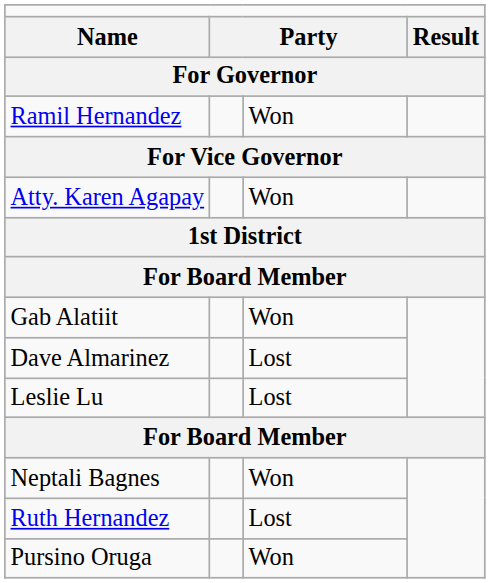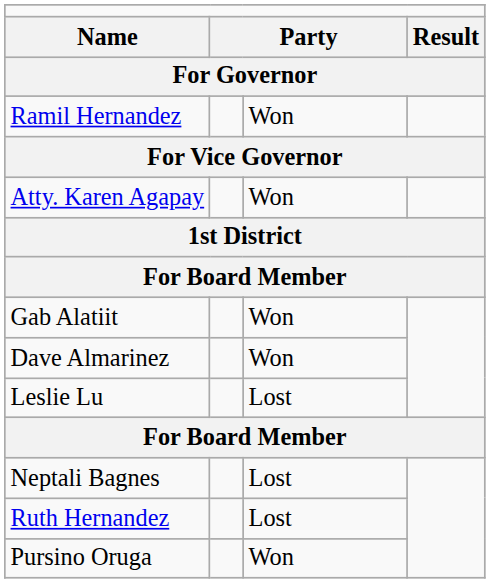Dave Almarinez | column 3: Lost -> Won
Neptali Bagnes | column 3: Won -> Lost
